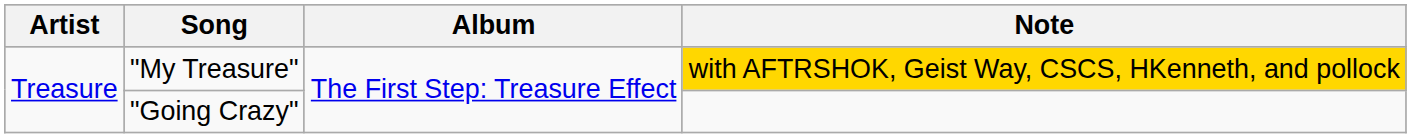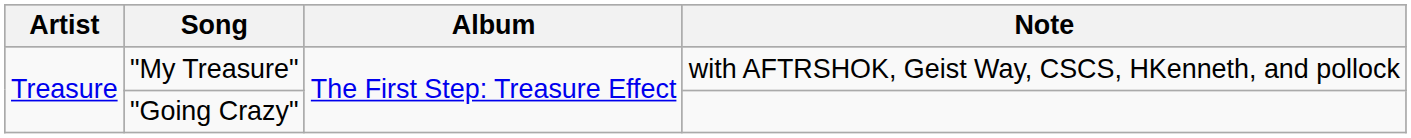"My Treasure" | Note: gold background -> no background
